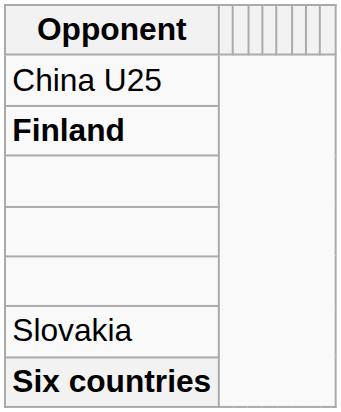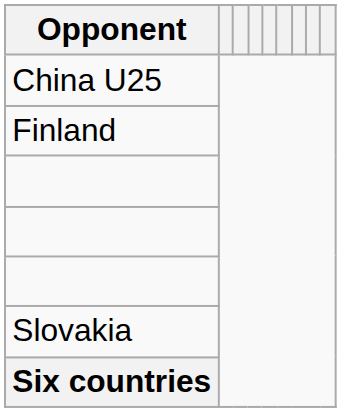Finland | Opponent: bold -> normal
